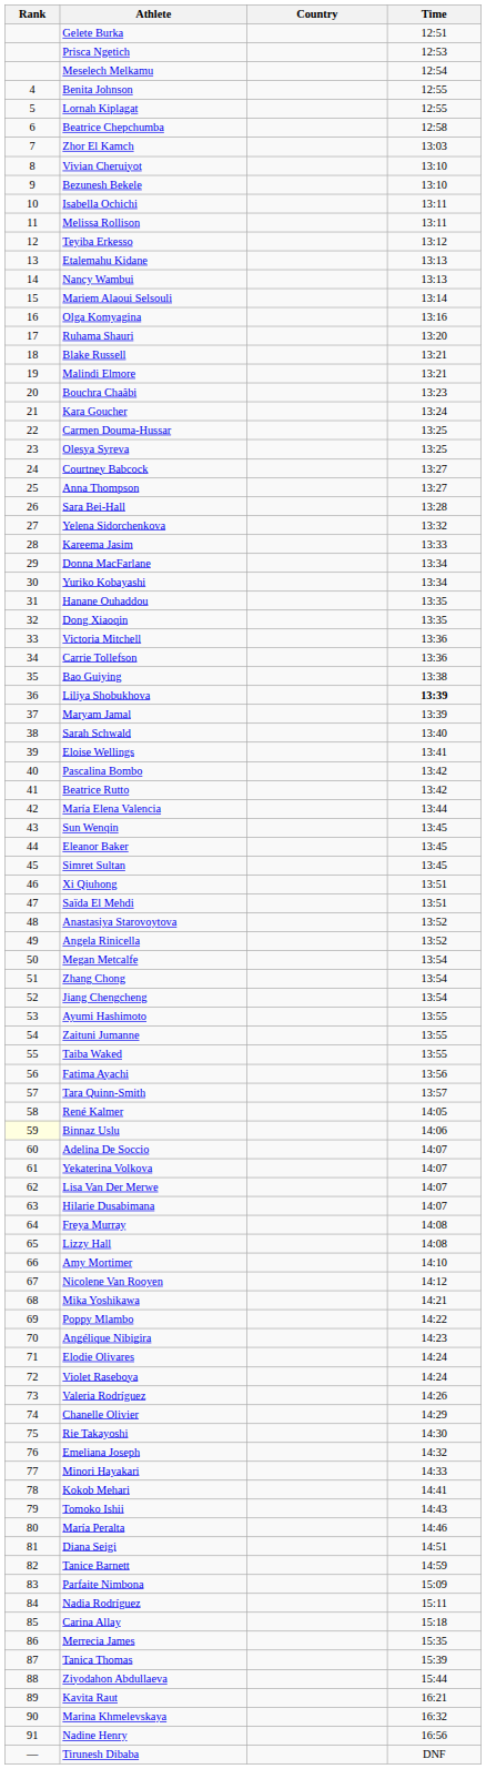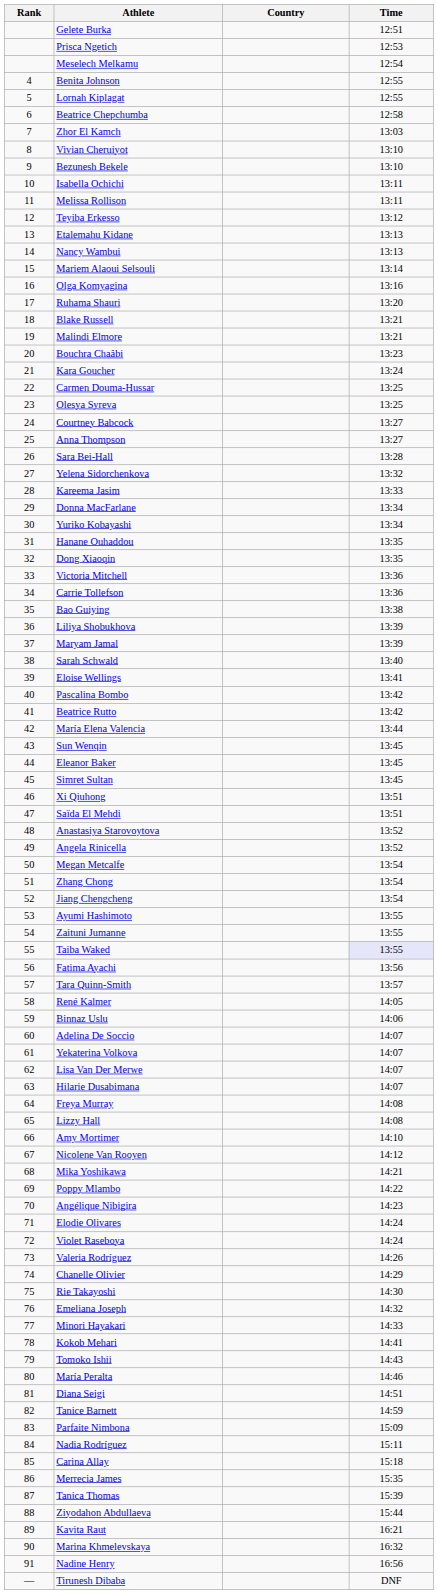Liliya Shobukhova | Time: bold -> normal
Taiba Waked | Time: no background -> lavender background
Binnaz Uslu | Rank: lightyellow background -> no background
